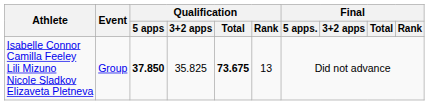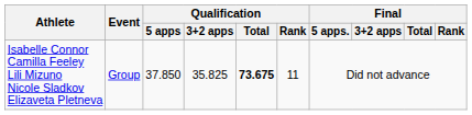row 3 | Qualification / 5 apps: bold -> normal
row 3 | Qualification / Rank: 13 -> 11
